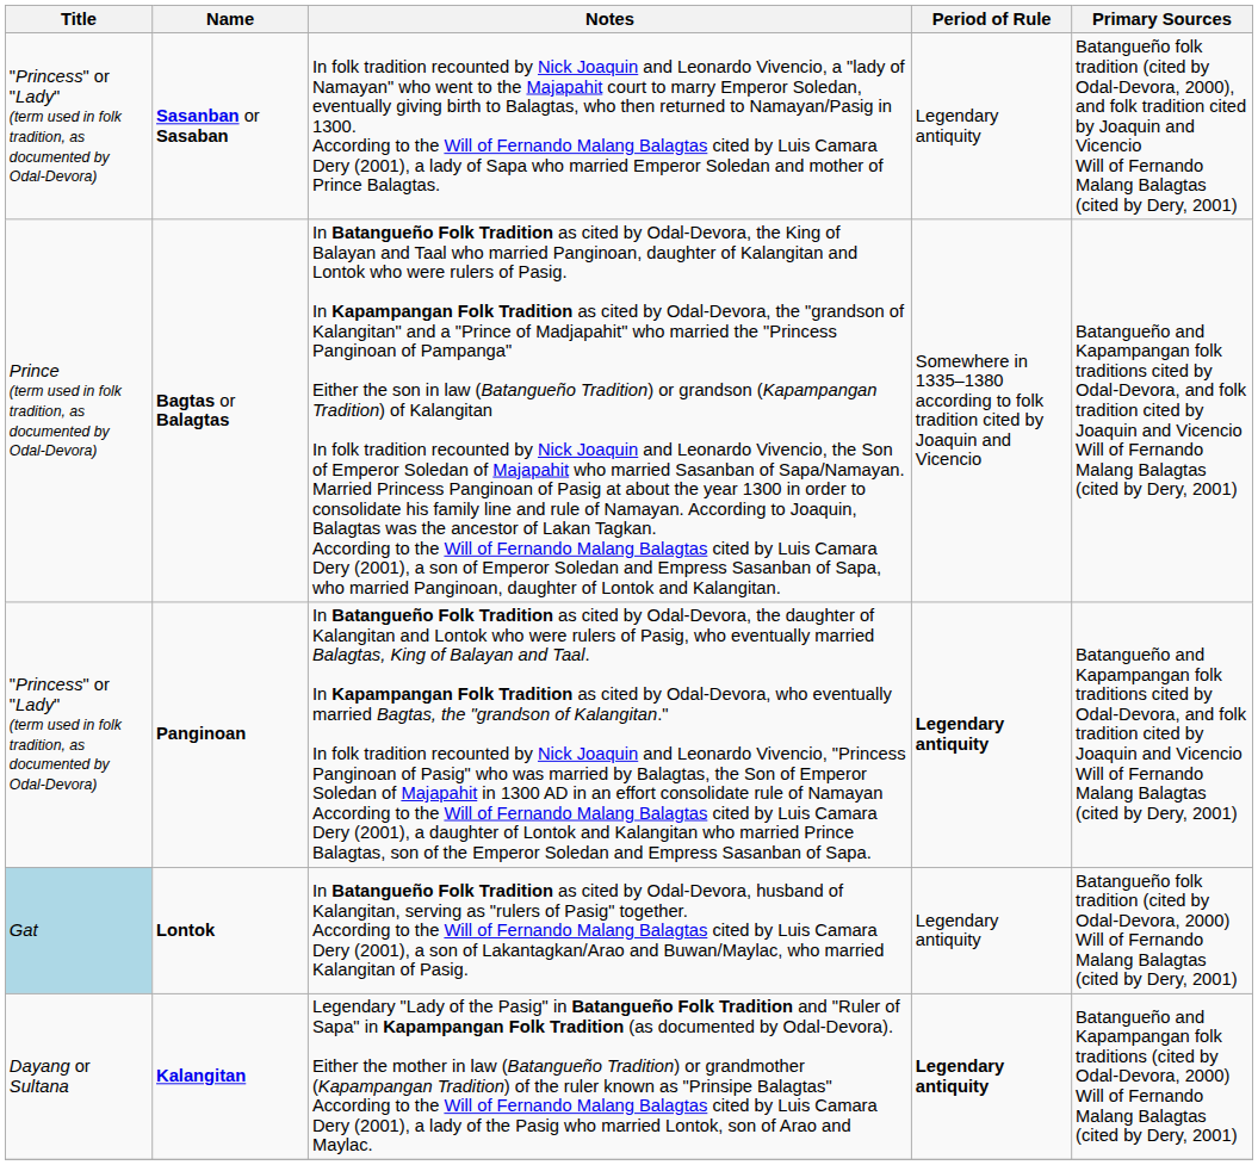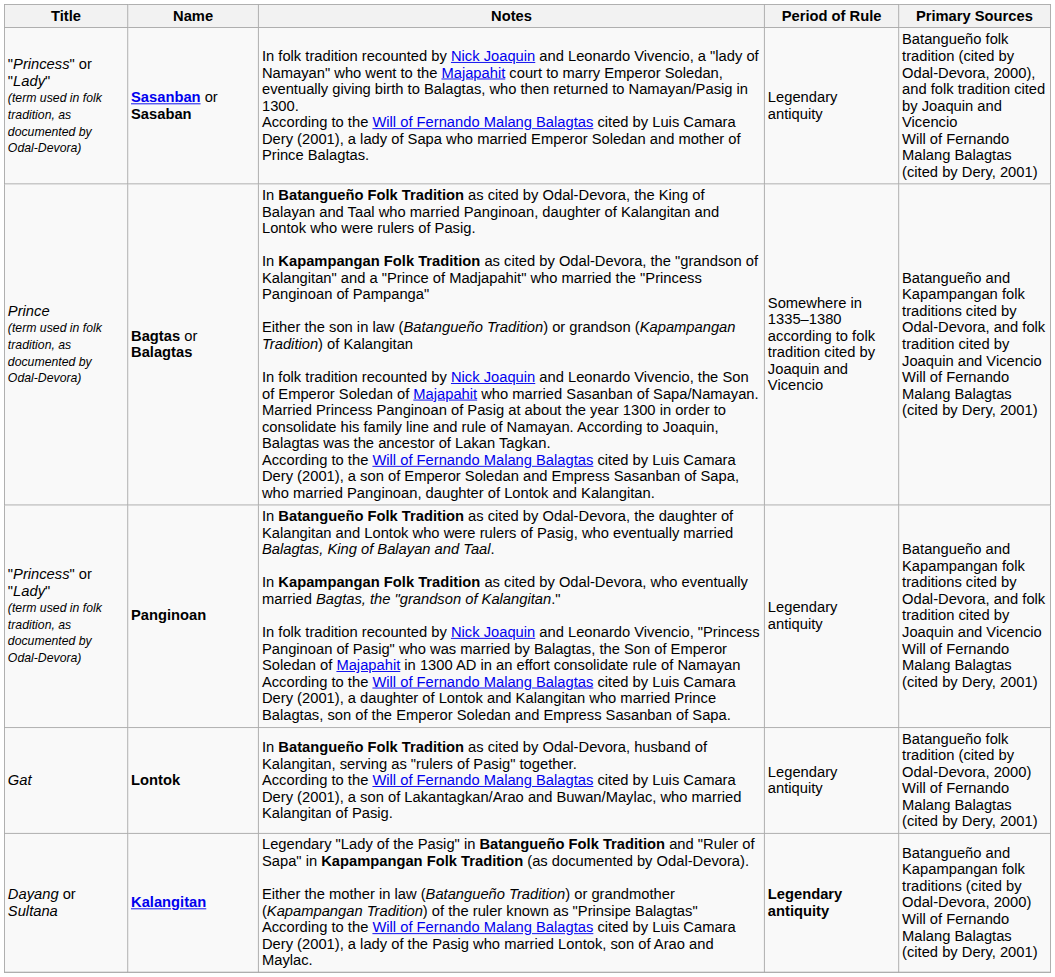Panginoan | Period of Rule: bold -> normal
Lontok | Title: lightblue background -> no background
